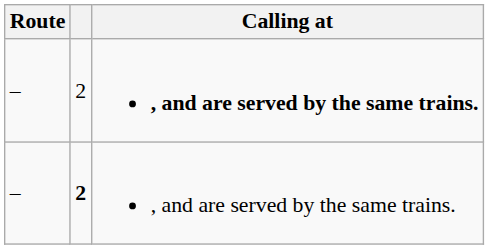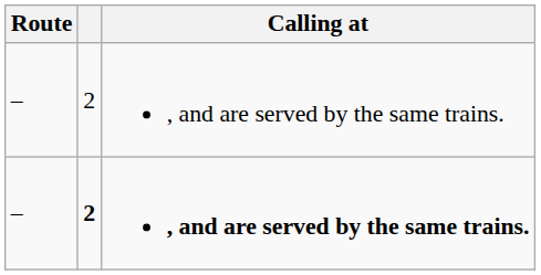row 2 | Calling at: bold -> normal
row 3 | Calling at: normal -> bold
